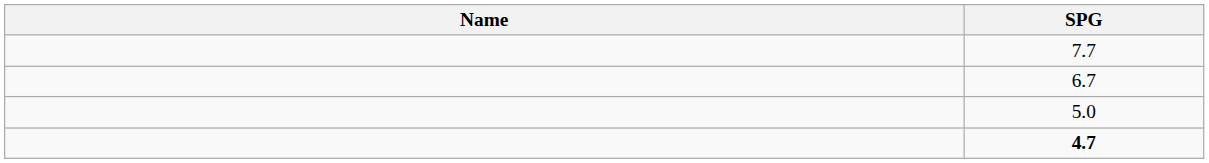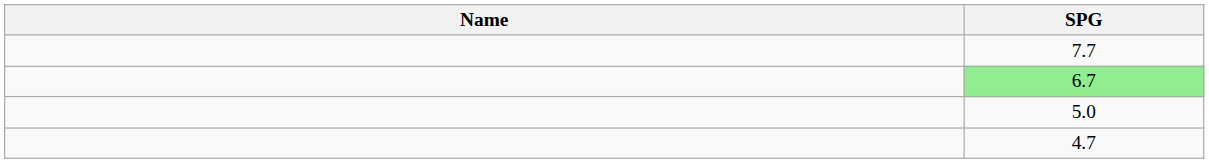6.7 | SPG: no background -> lightgreen background
4.7 | SPG: bold -> normal
